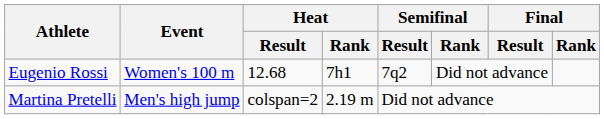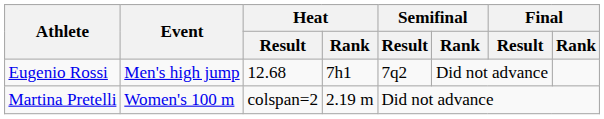Eugenio Rossi | Event: Women's 100 m -> Men's high jump
Martina Pretelli | Event: Men's high jump -> Women's 100 m
